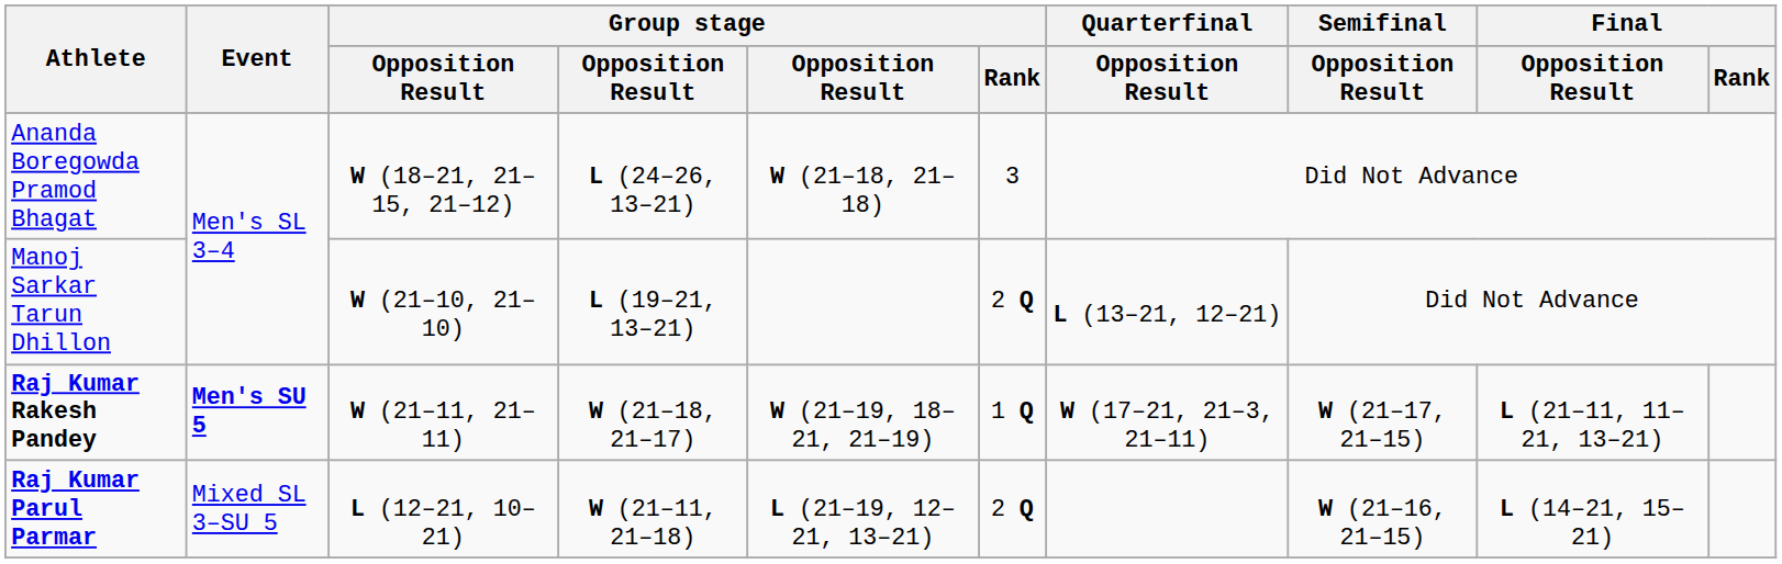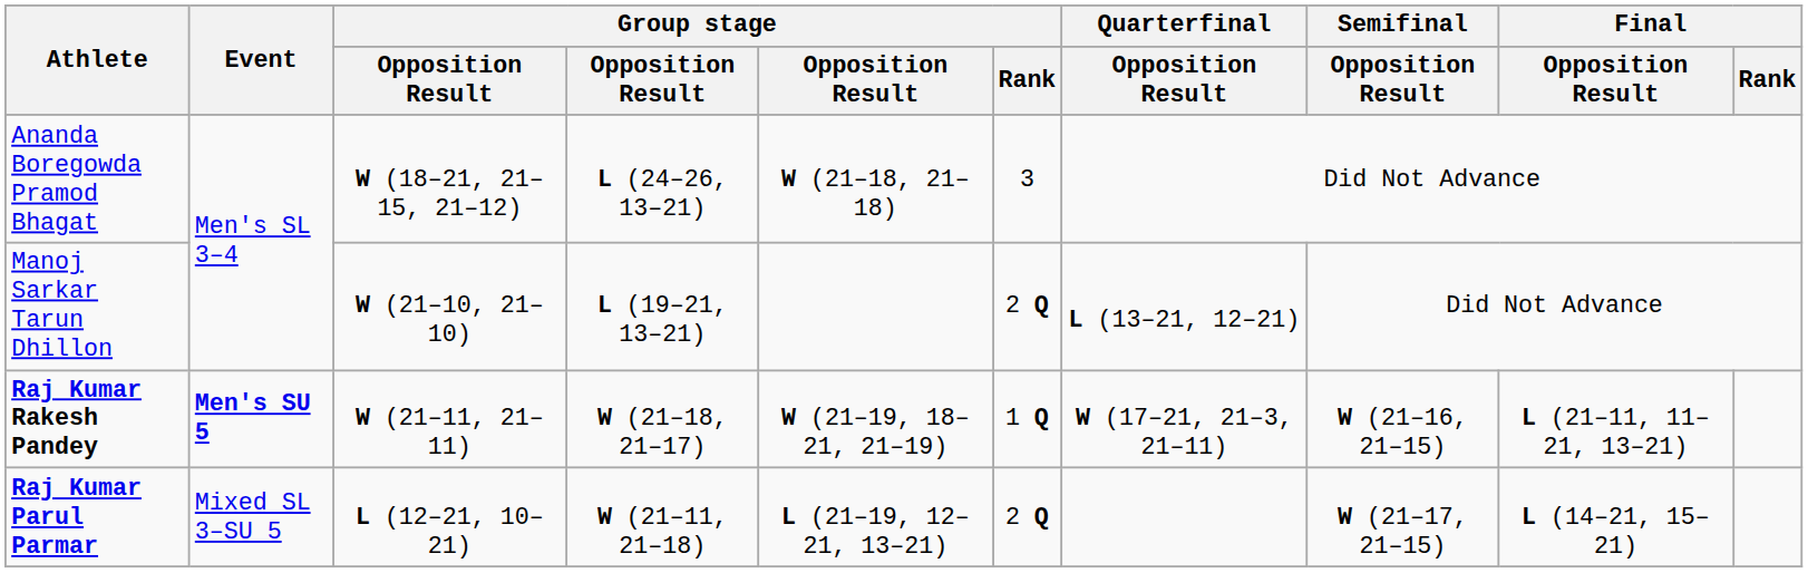Raj Kumar Rakesh Pandey | Semifinal / Opposition Result: W (21–17, 21–15) -> W (21–16, 21–15)
Raj Kumar Parul Parmar | Semifinal / Opposition Result: W (21–16, 21–15) -> W (21–17, 21–15)
